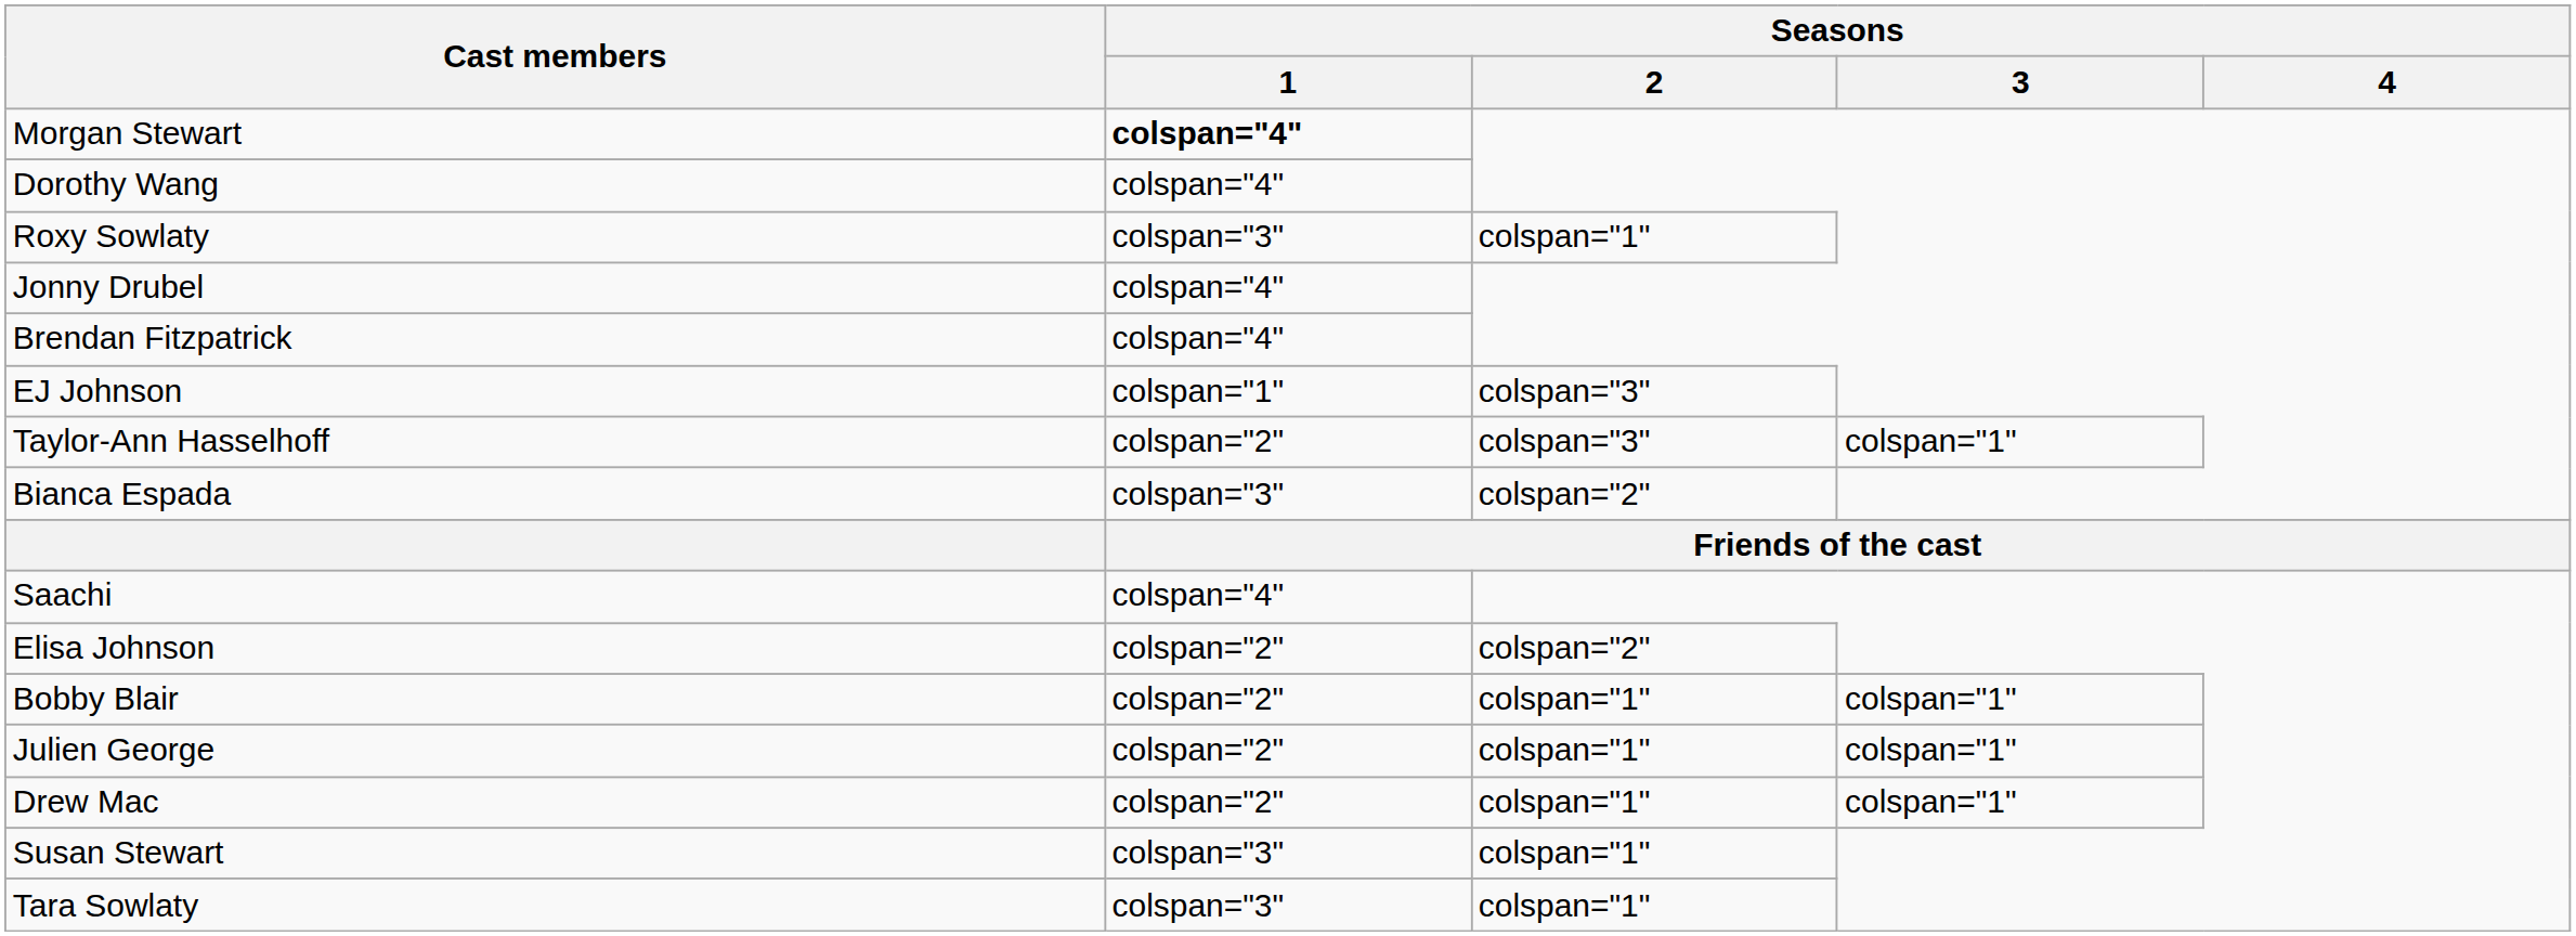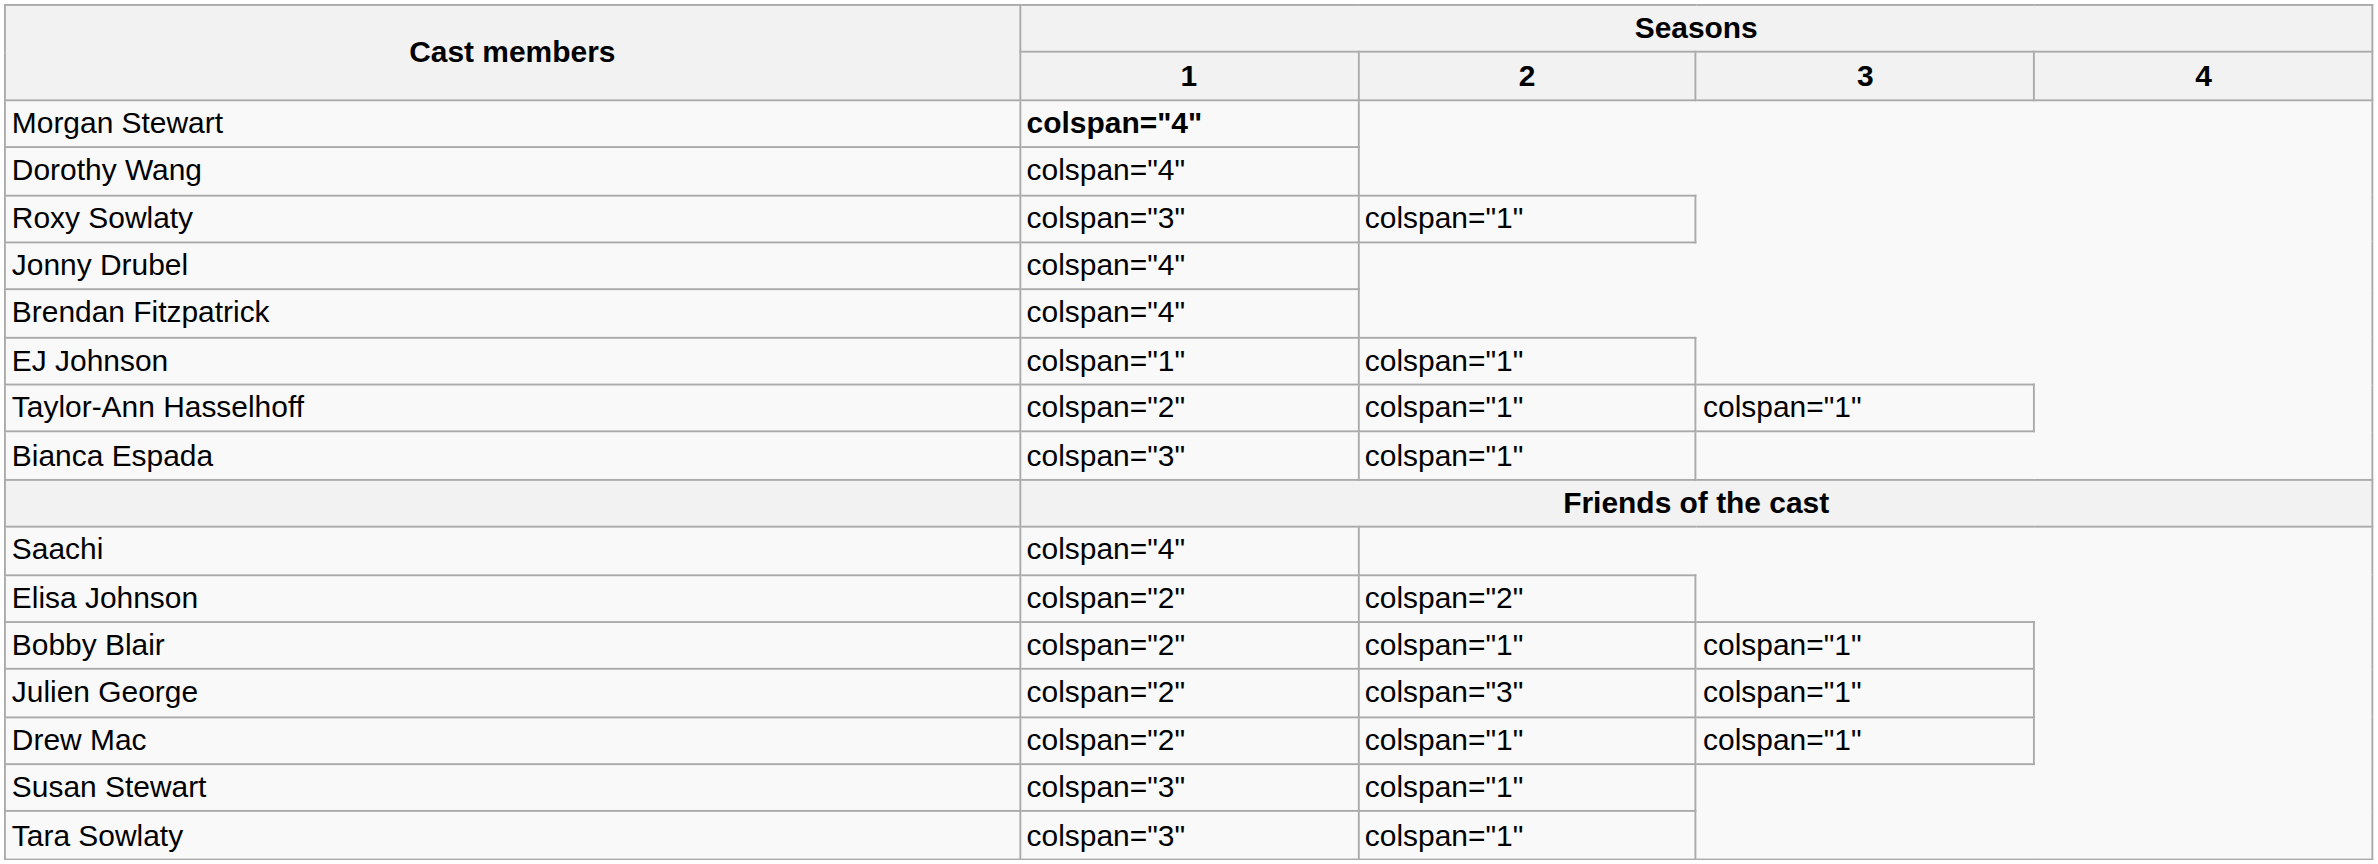EJ Johnson | Seasons / 2: colspan="3" -> colspan="1"
Taylor-Ann Hasselhoff | Seasons / 2: colspan="3" -> colspan="1"
Bianca Espada | Seasons / 2: colspan="2" -> colspan="1"
Julien George | Seasons / 2: colspan="1" -> colspan="3"
